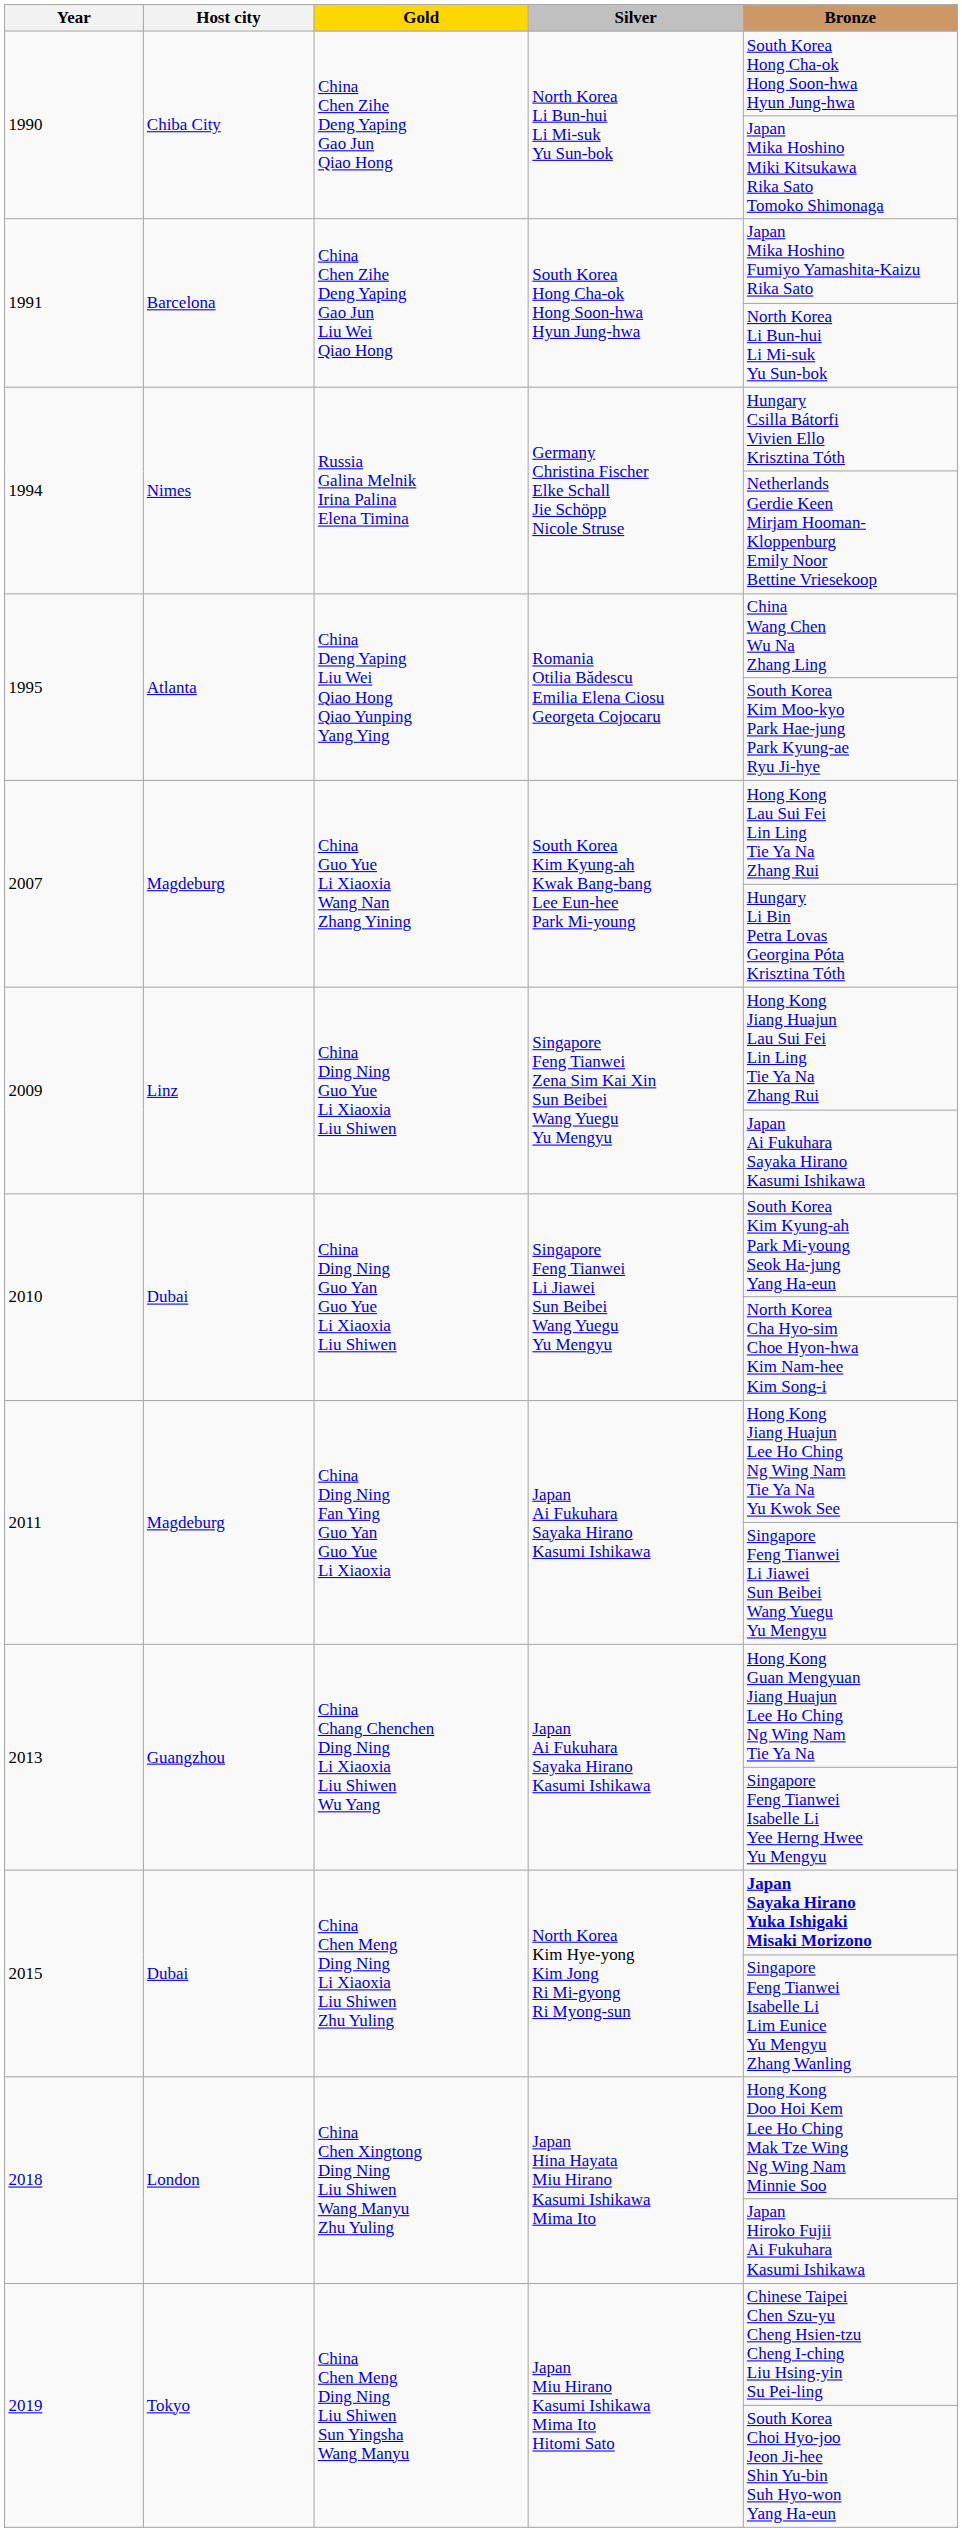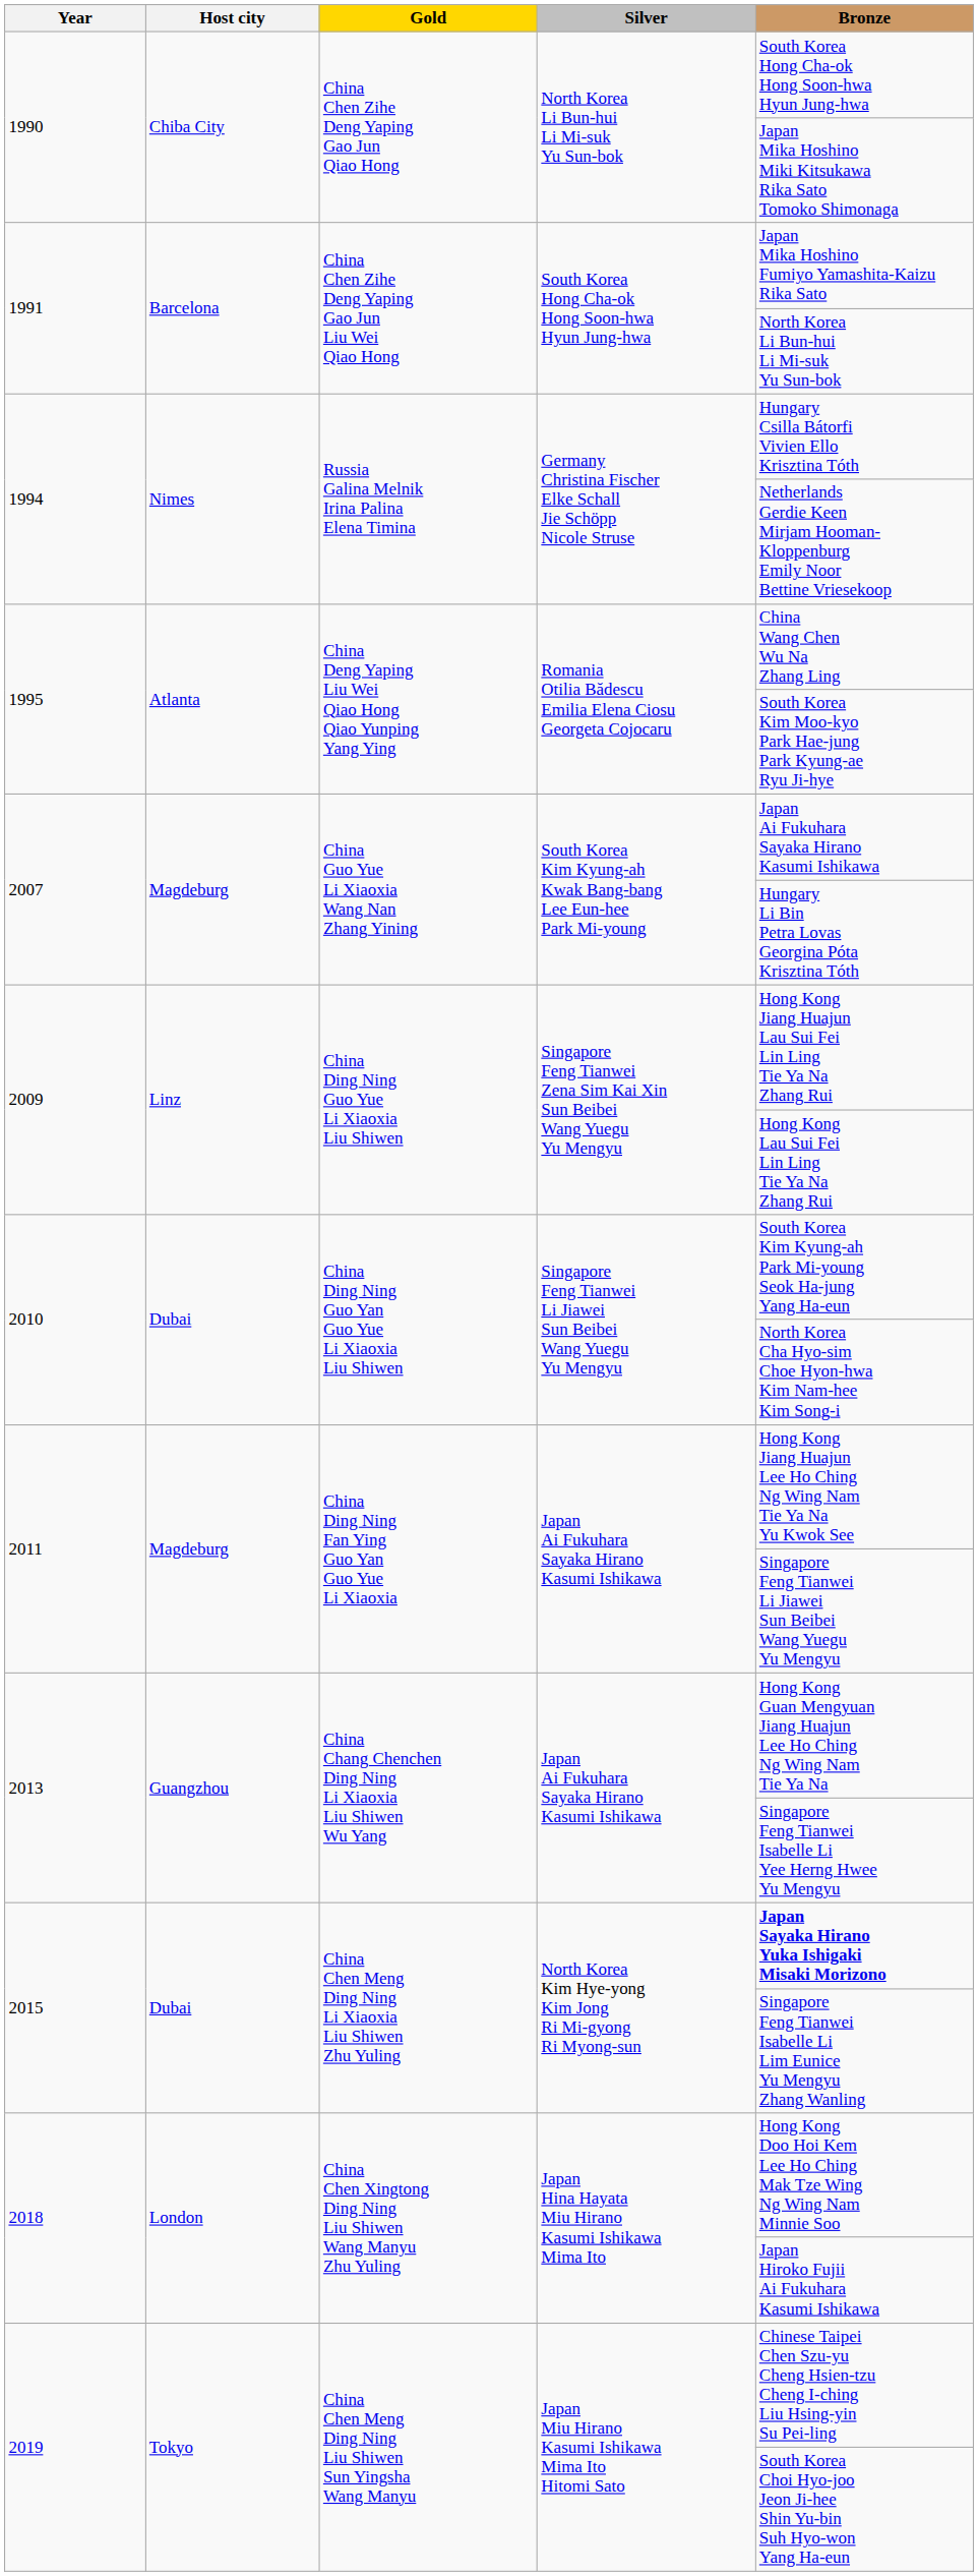row 10 | Bronze: Hong Kong Lau Sui Fei Lin Ling Tie Ya Na Zhang Rui -> Japan Ai Fukuhara Sayaka Hirano Kasumi Ishikawa
row 13 | Bronze: Japan Ai Fukuhara Sayaka Hirano Kasumi Ishikawa -> Hong Kong Lau Sui Fei Lin Ling Tie Ya Na Zhang Rui
